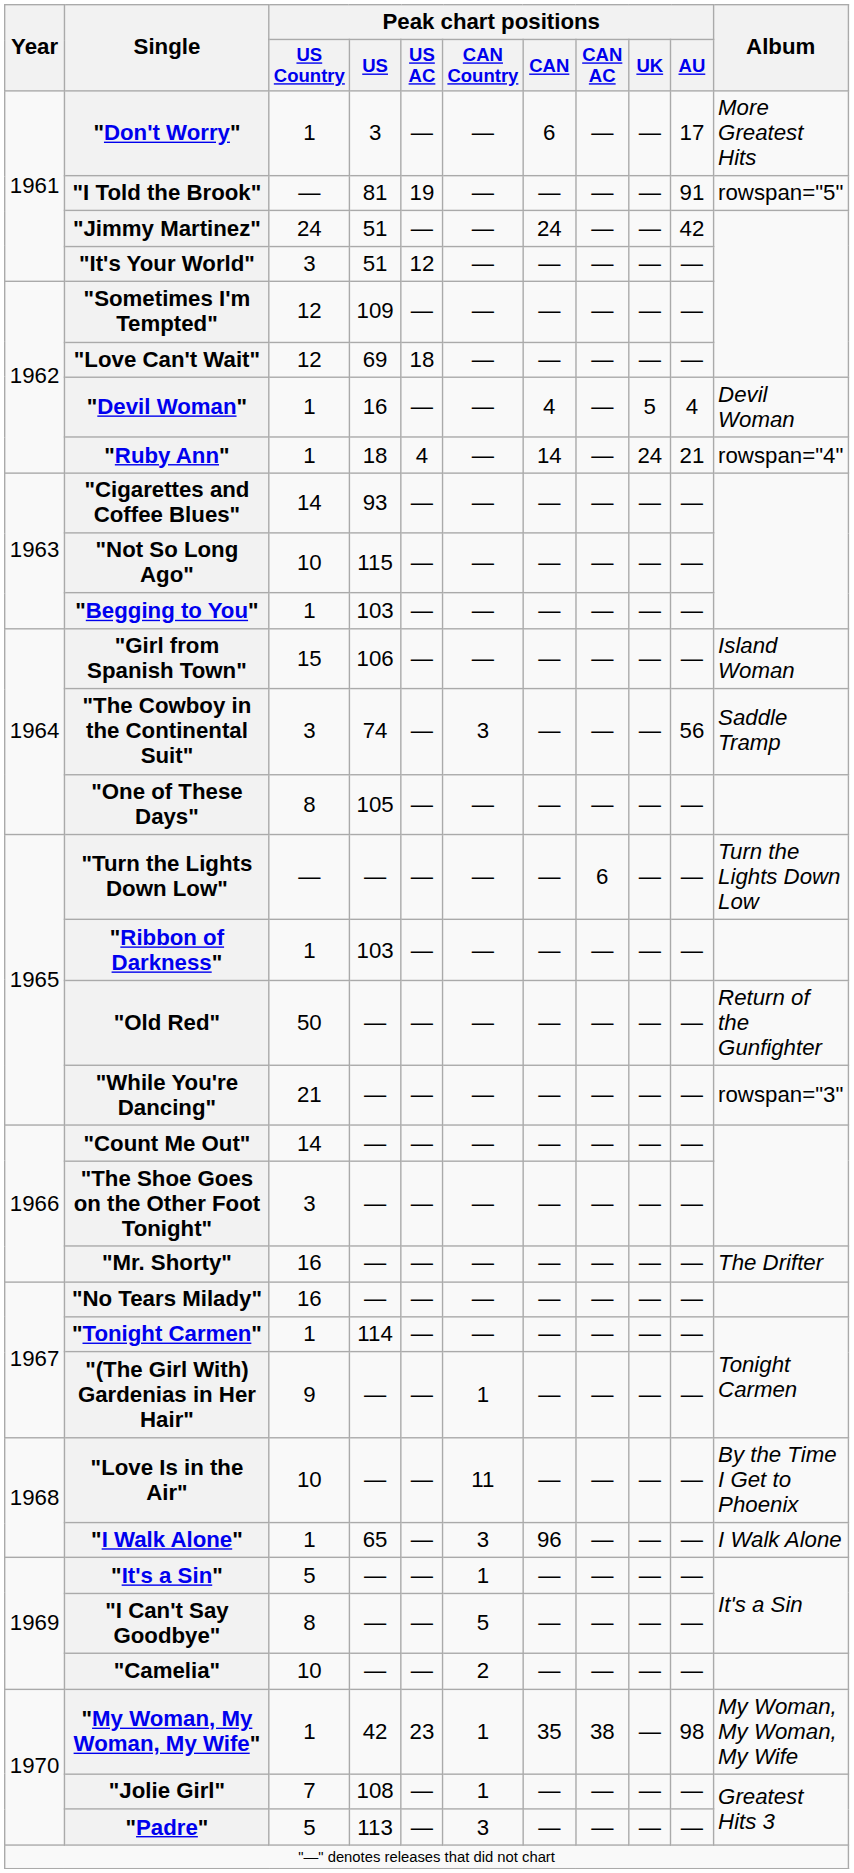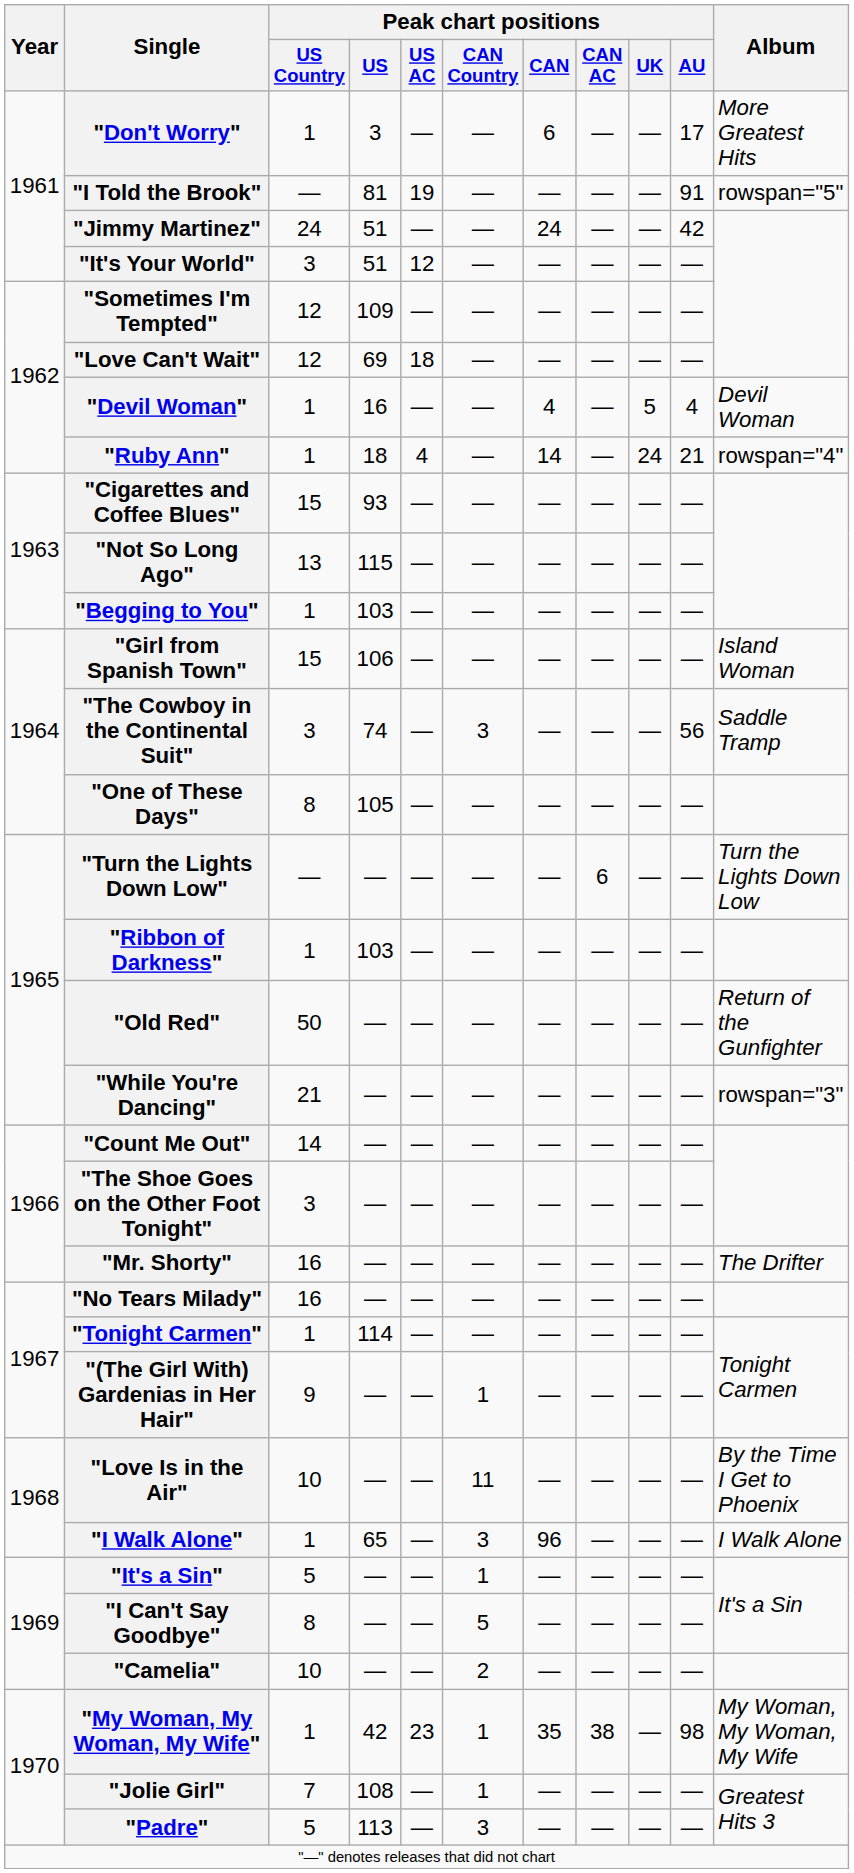"Cigarettes and Coffee Blues" | Peak chart positions / US Country: 14 -> 15
"Not So Long Ago" | Peak chart positions / US Country: 10 -> 13
